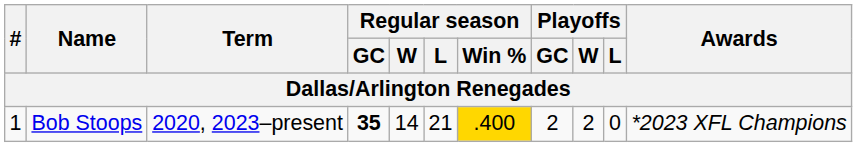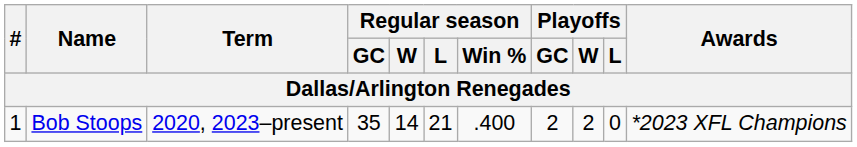Bob Stoops | Regular season / GC: bold -> normal
Bob Stoops | Regular season / Win %: gold background -> no background
